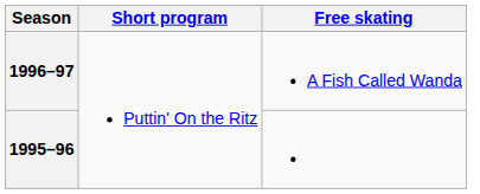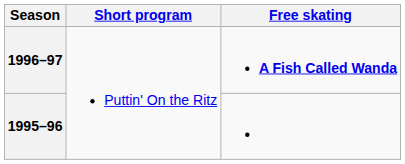1996–97 | Free skating: normal -> bold
